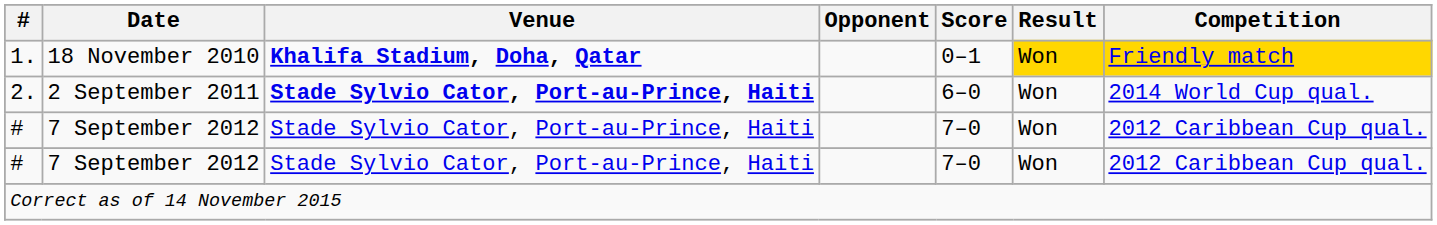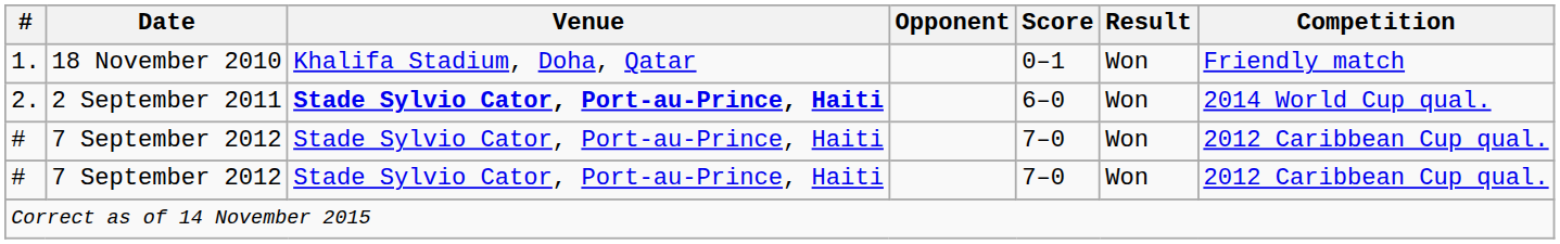1. | Venue: bold -> normal
1. | Result: gold background -> no background
1. | Competition: gold background -> no background
